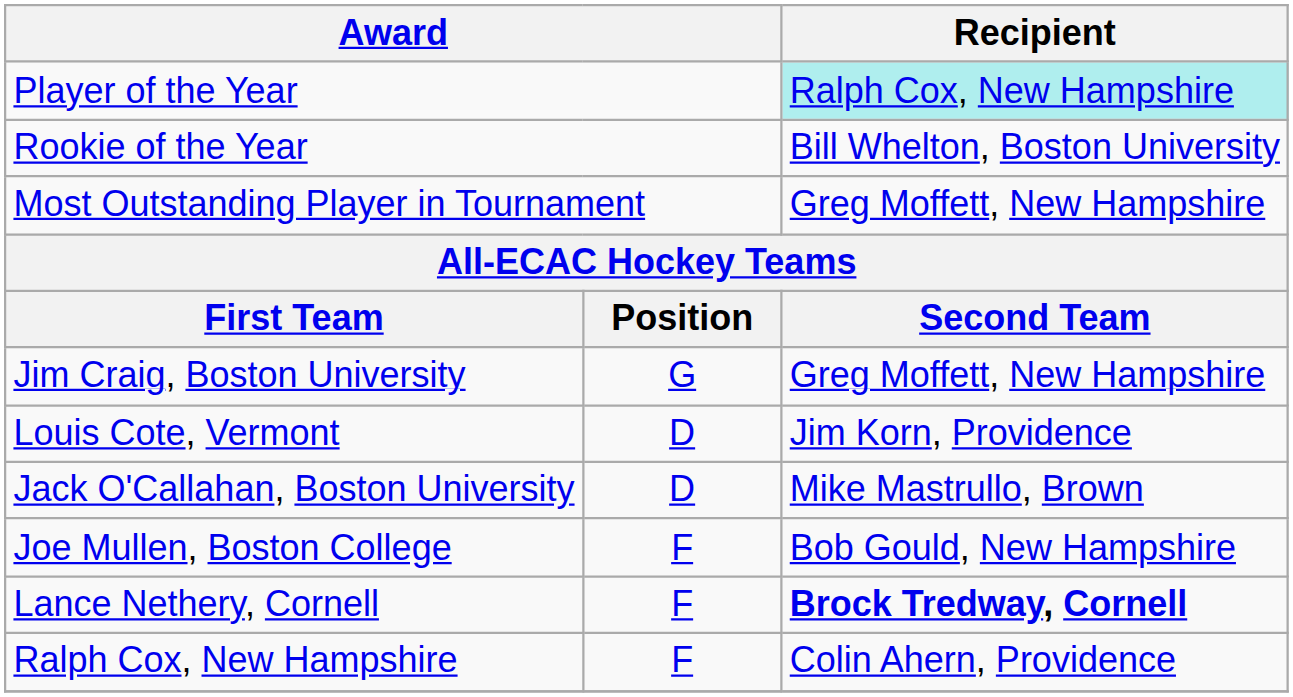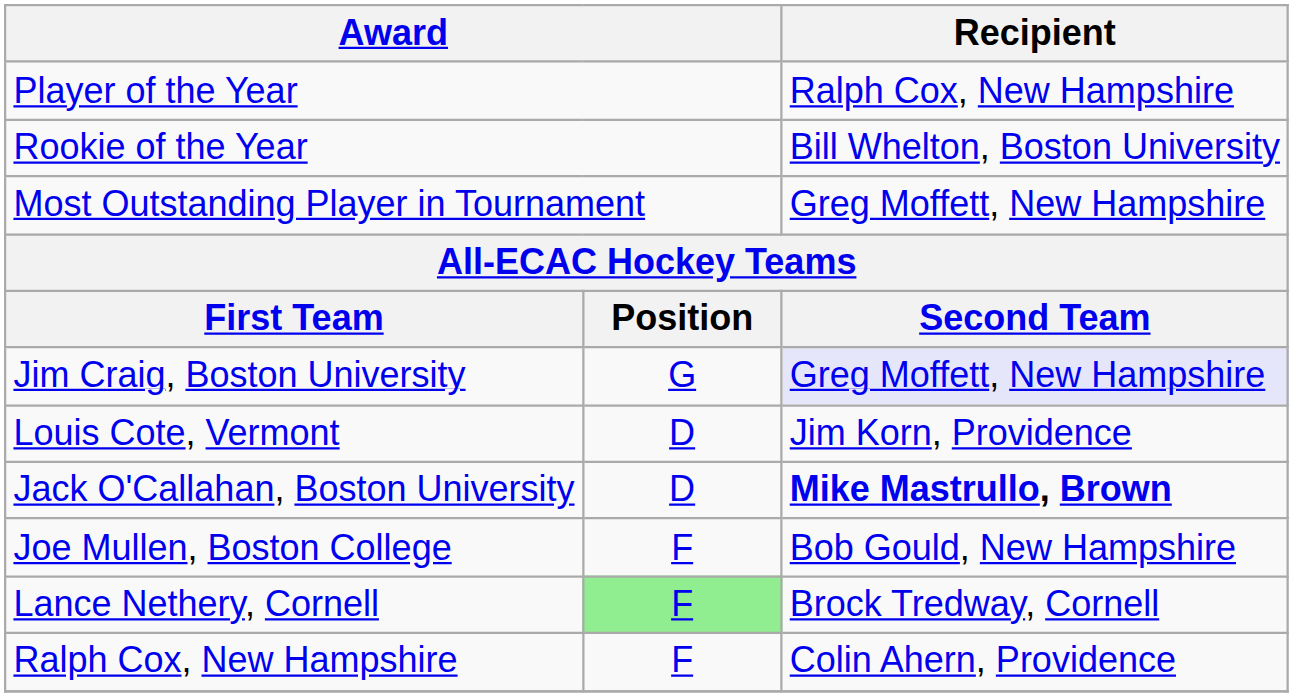Player of the Year | Recipient: paleturquoise background -> no background
Jim Craig, Boston University | Recipient: no background -> lavender background
Jack O'Callahan, Boston University | Recipient: normal -> bold
Lance Nethery, Cornell | column 2: no background -> lightgreen background
Lance Nethery, Cornell | Recipient: bold -> normal
